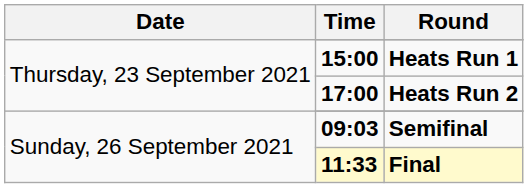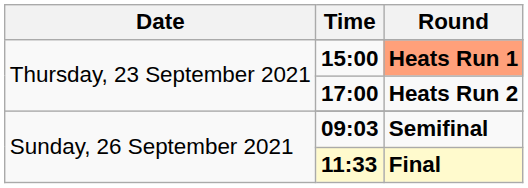15:00 | Round: no background -> lightsalmon background
